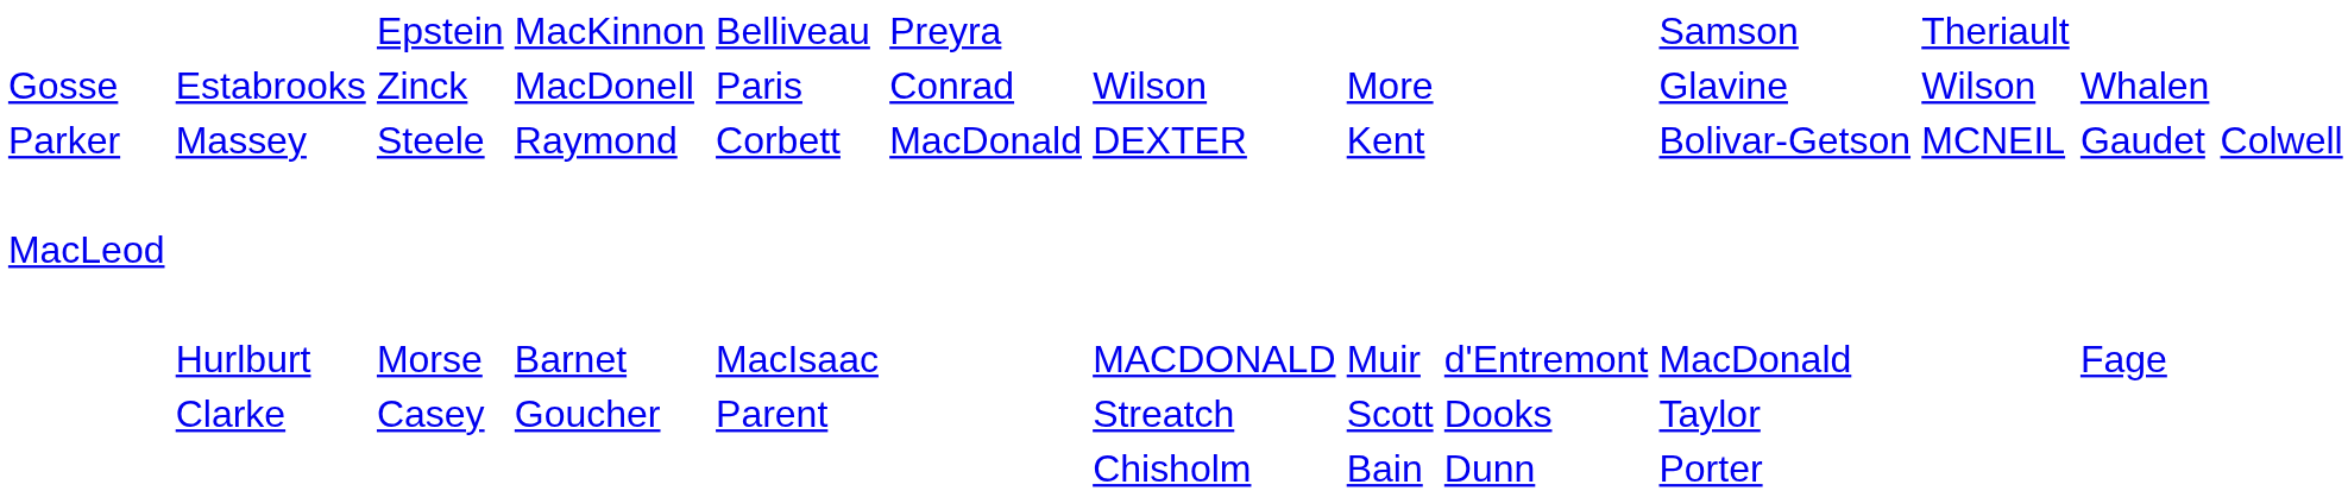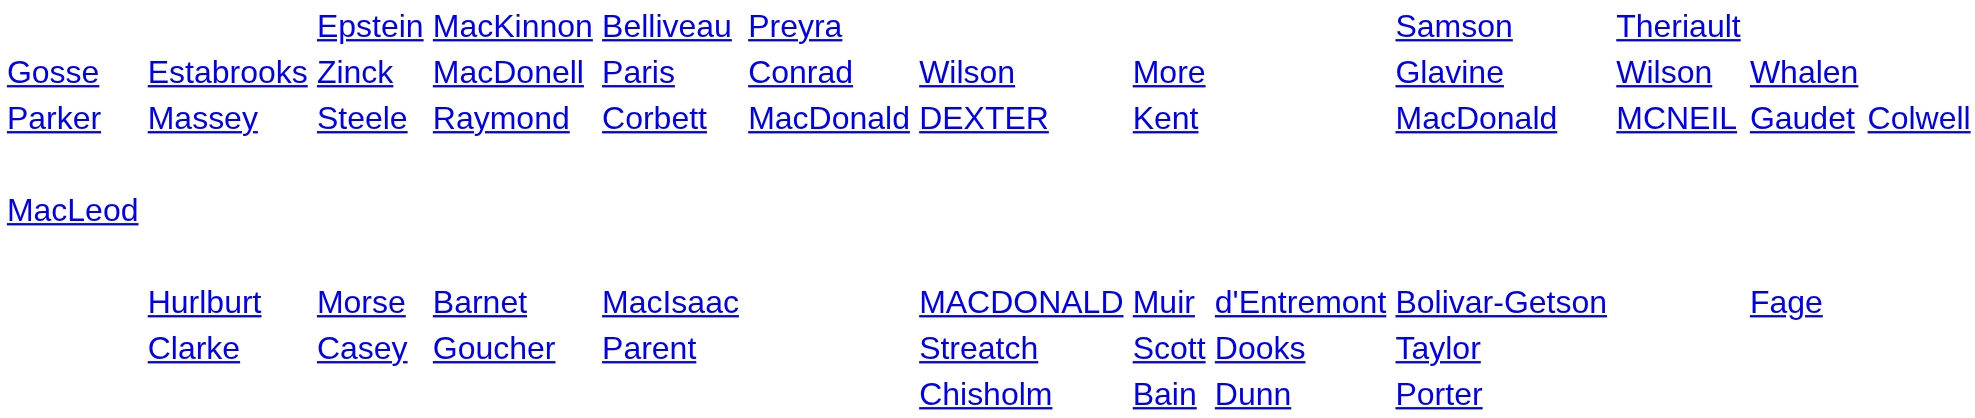Massey | column 10: Bolivar-Getson -> MacDonald
Hurlburt | column 10: MacDonald -> Bolivar-Getson
